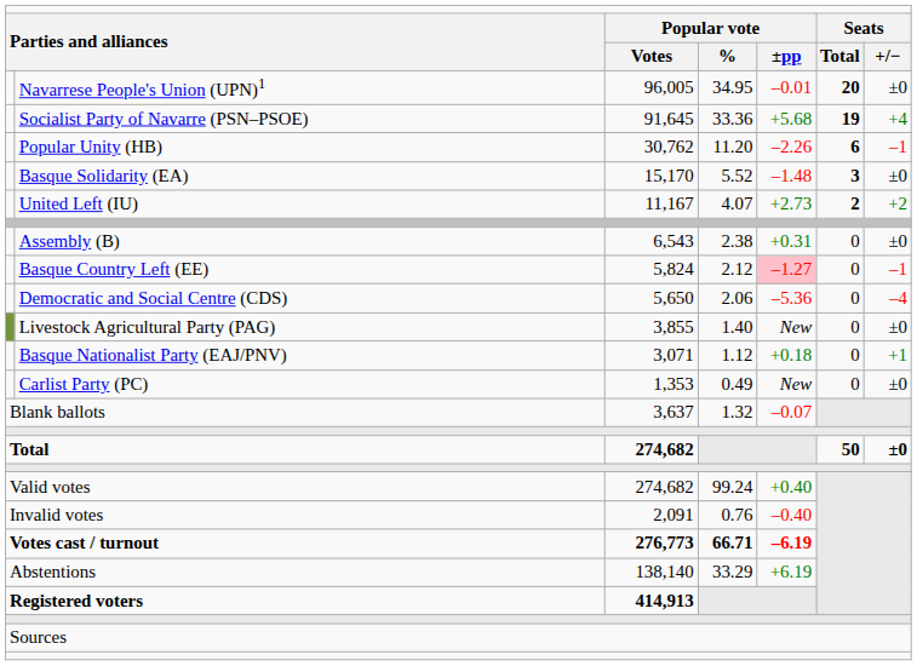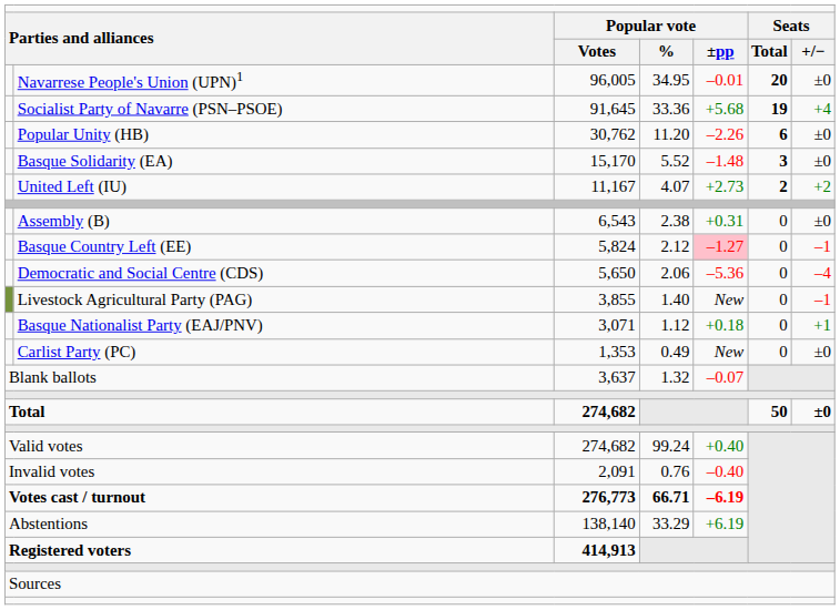Popular Unity (HB) | column 7: –1 -> ±0
Livestock Agricultural Party (PAG) | column 7: ±0 -> –1
